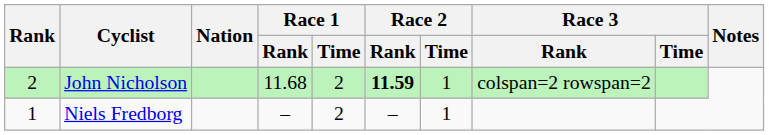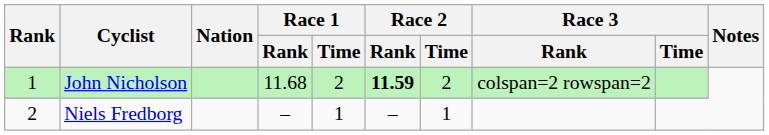John Nicholson | Rank: 2 -> 1
John Nicholson | Race 2 / Time: 1 -> 2
Niels Fredborg | Rank: 1 -> 2
Niels Fredborg | Race 1 / Time: 2 -> 1
